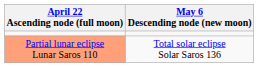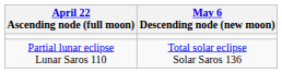row 3 | April 22 Ascending node (full moon): lightsalmon background -> no background
